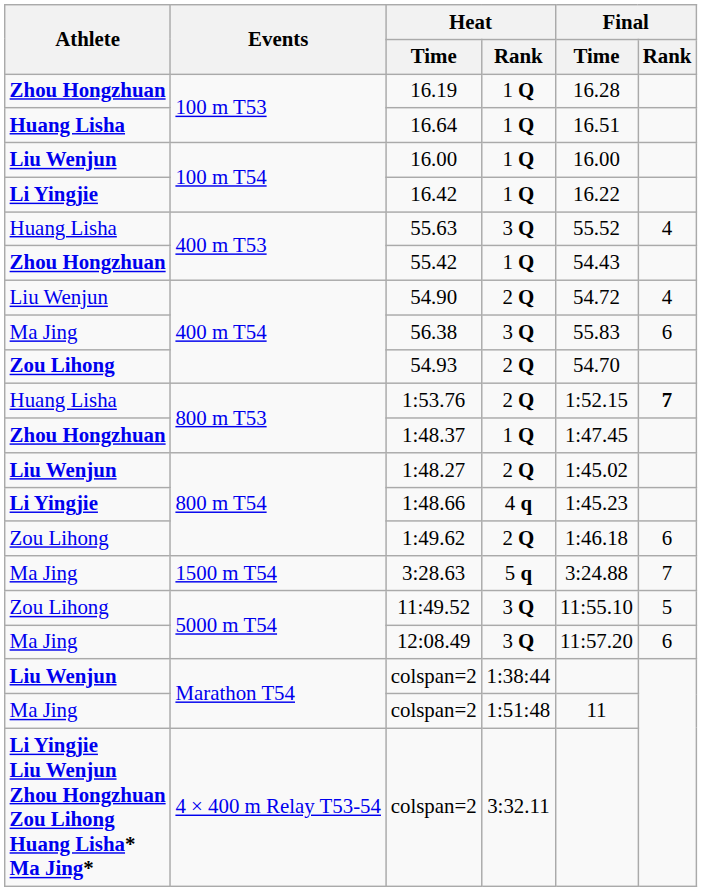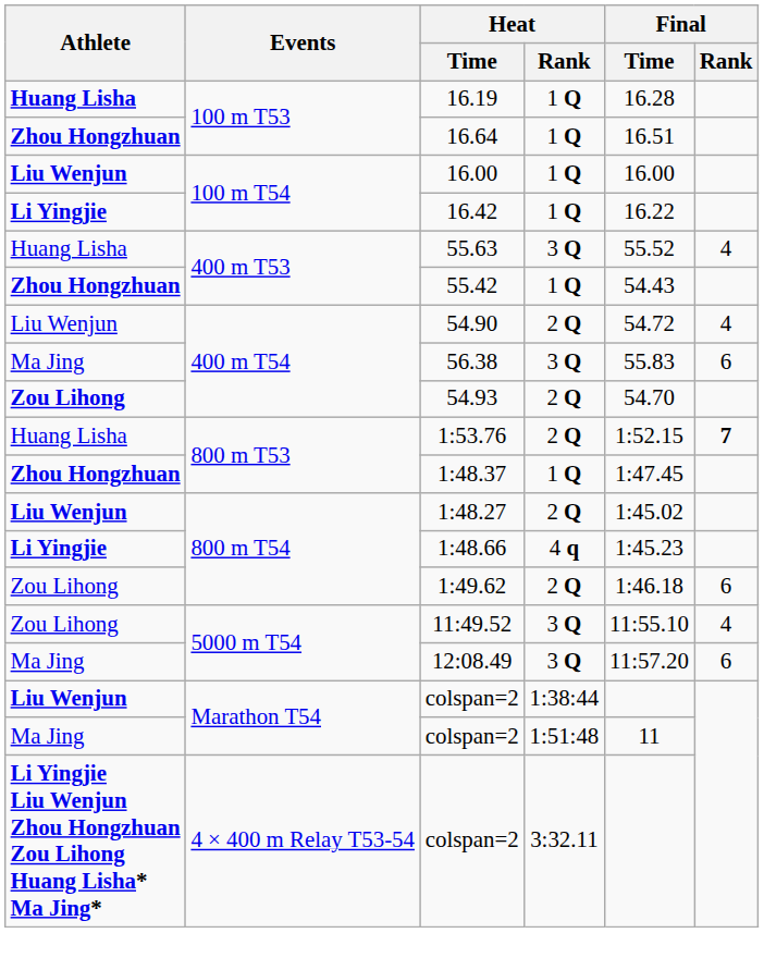16.19 | Athlete: Zhou Hongzhuan -> Huang Lisha
16.64 | Athlete: Huang Lisha -> Zhou Hongzhuan
- row: Ma Jing | 1500 m T54 | 3:28.63 | 5 q | 3:24.88 | 7
11:49.52 | Final / Rank: 5 -> 4
